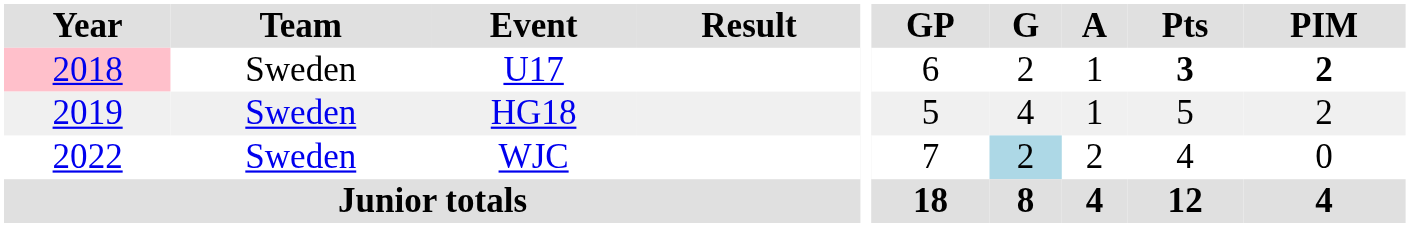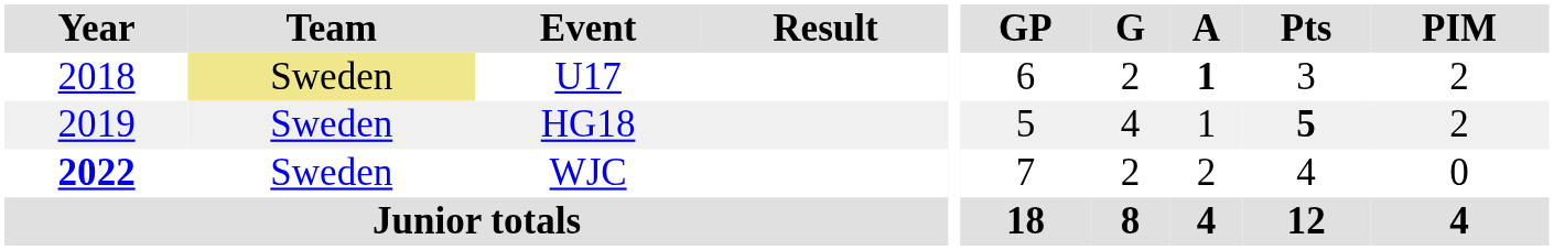U17 | Year: pink background -> no background
U17 | Team: no background -> khaki background
U17 | A: normal -> bold
U17 | Pts: bold -> normal
U17 | PIM: bold -> normal
HG18 | Pts: normal -> bold
WJC | Year: normal -> bold
WJC | G: lightblue background -> no background
